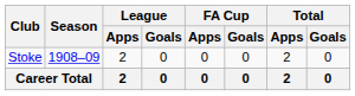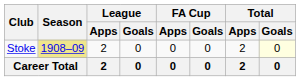Stoke | Season: no background -> khaki background
Stoke | Total / Goals: no background -> lightyellow background
